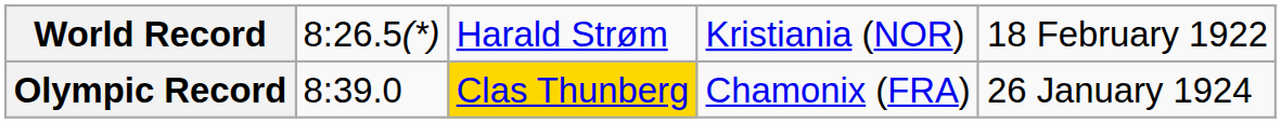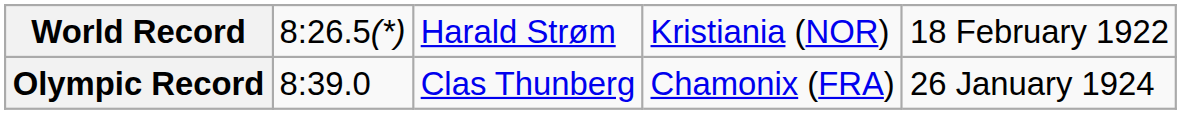Olympic Record | column 3: gold background -> no background
